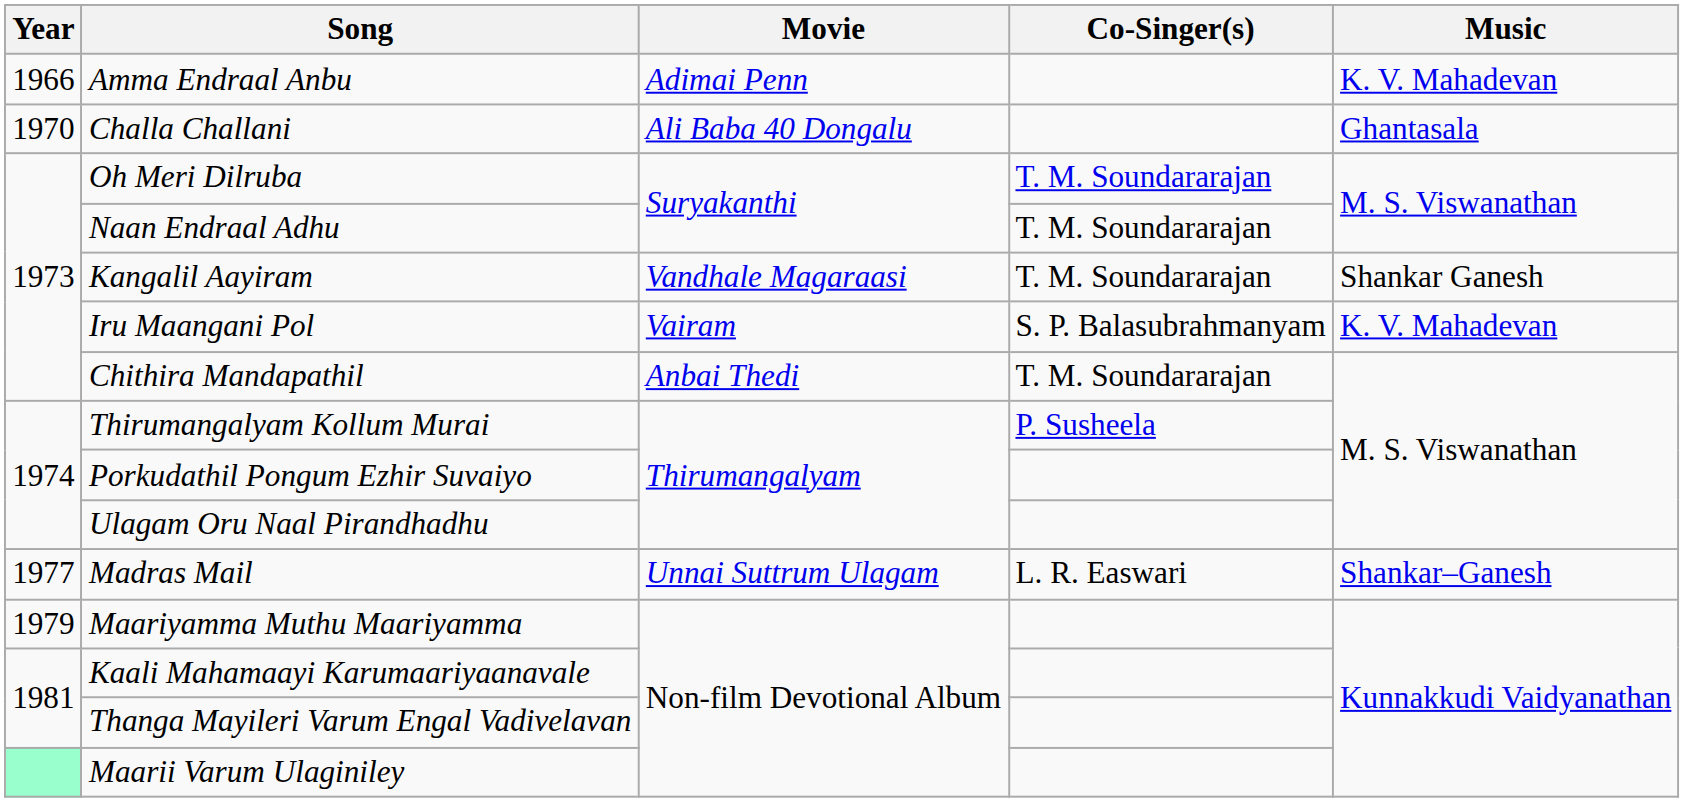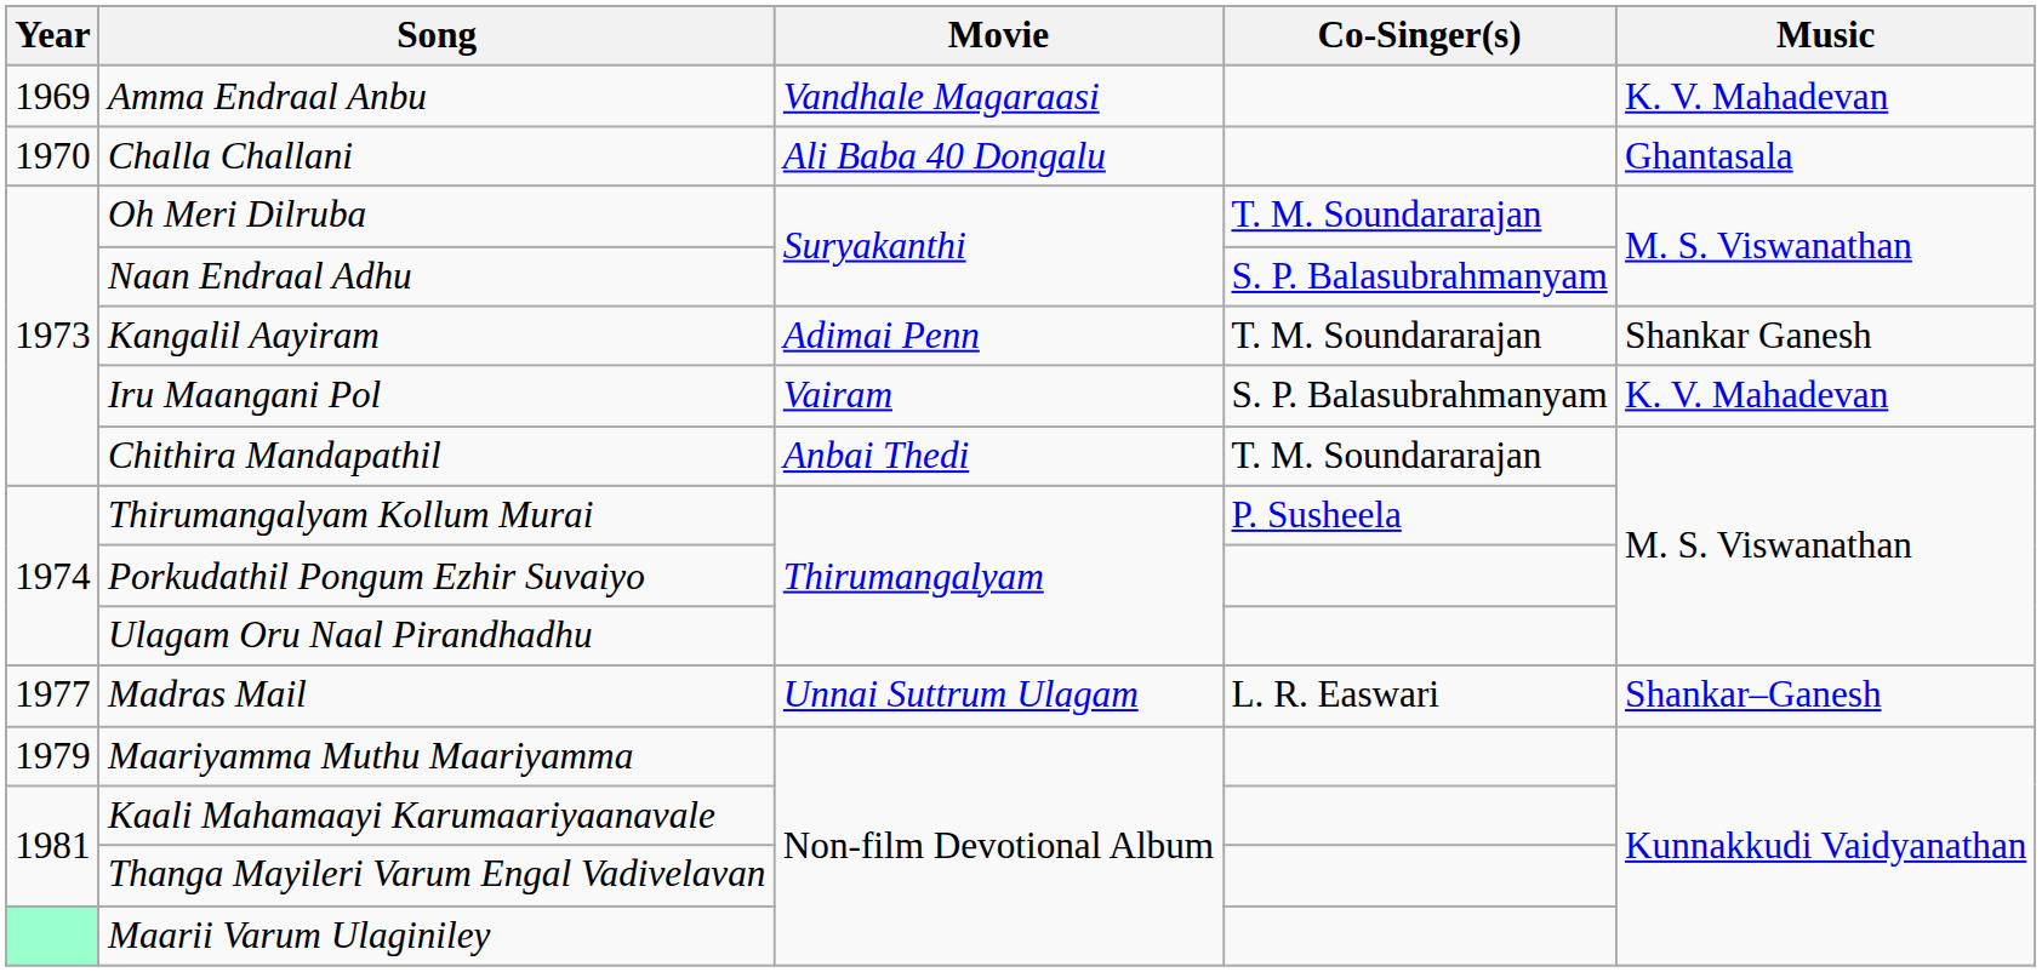Amma Endraal Anbu | Year: 1966 -> 1969
Amma Endraal Anbu | Movie: Adimai Penn -> Vandhale Magaraasi
Naan Endraal Adhu | Co-Singer(s): T. M. Soundararajan -> S. P. Balasubrahmanyam
Kangalil Aayiram | Movie: Vandhale Magaraasi -> Adimai Penn
